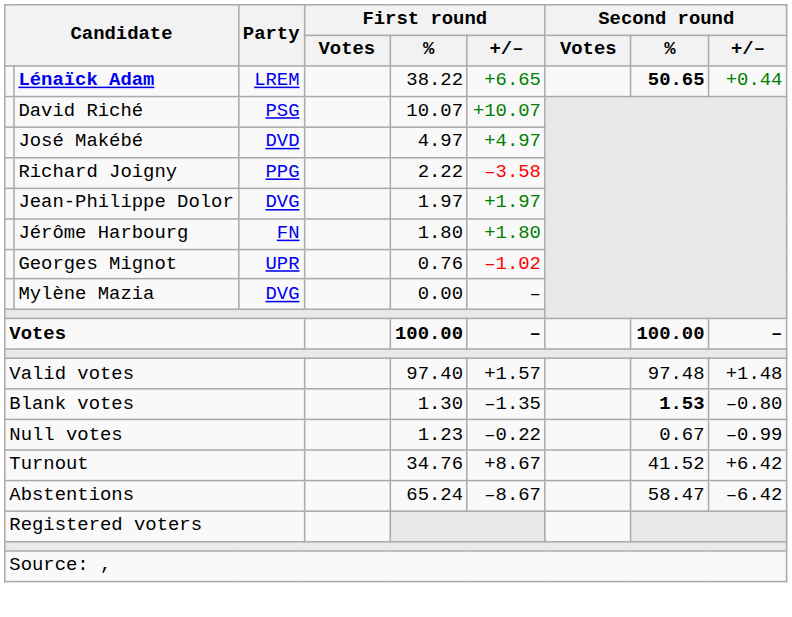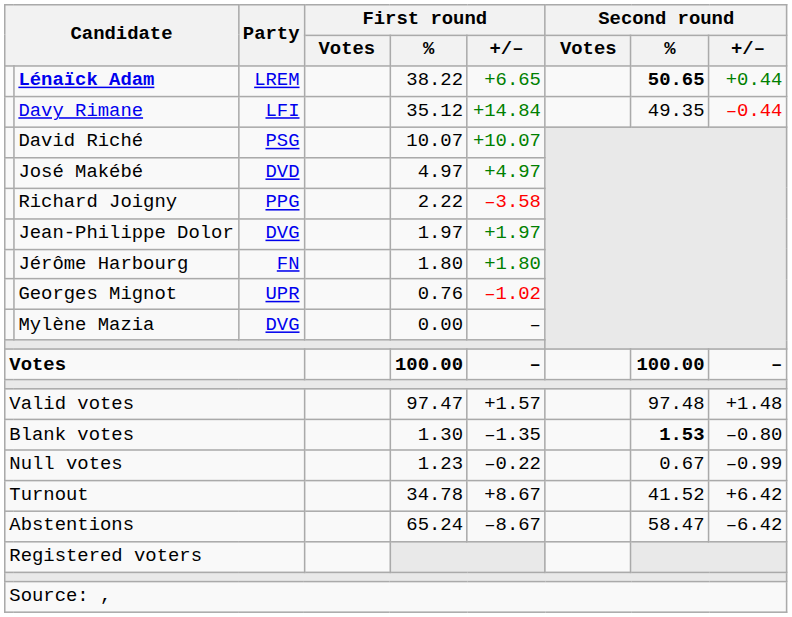+ row: Davy Rimane | LFI | 35.12 | +14.84 | 49.35 | –0.44
Valid votes | First round / %: 97.40 -> 97.47
Turnout | First round / %: 34.76 -> 34.78
